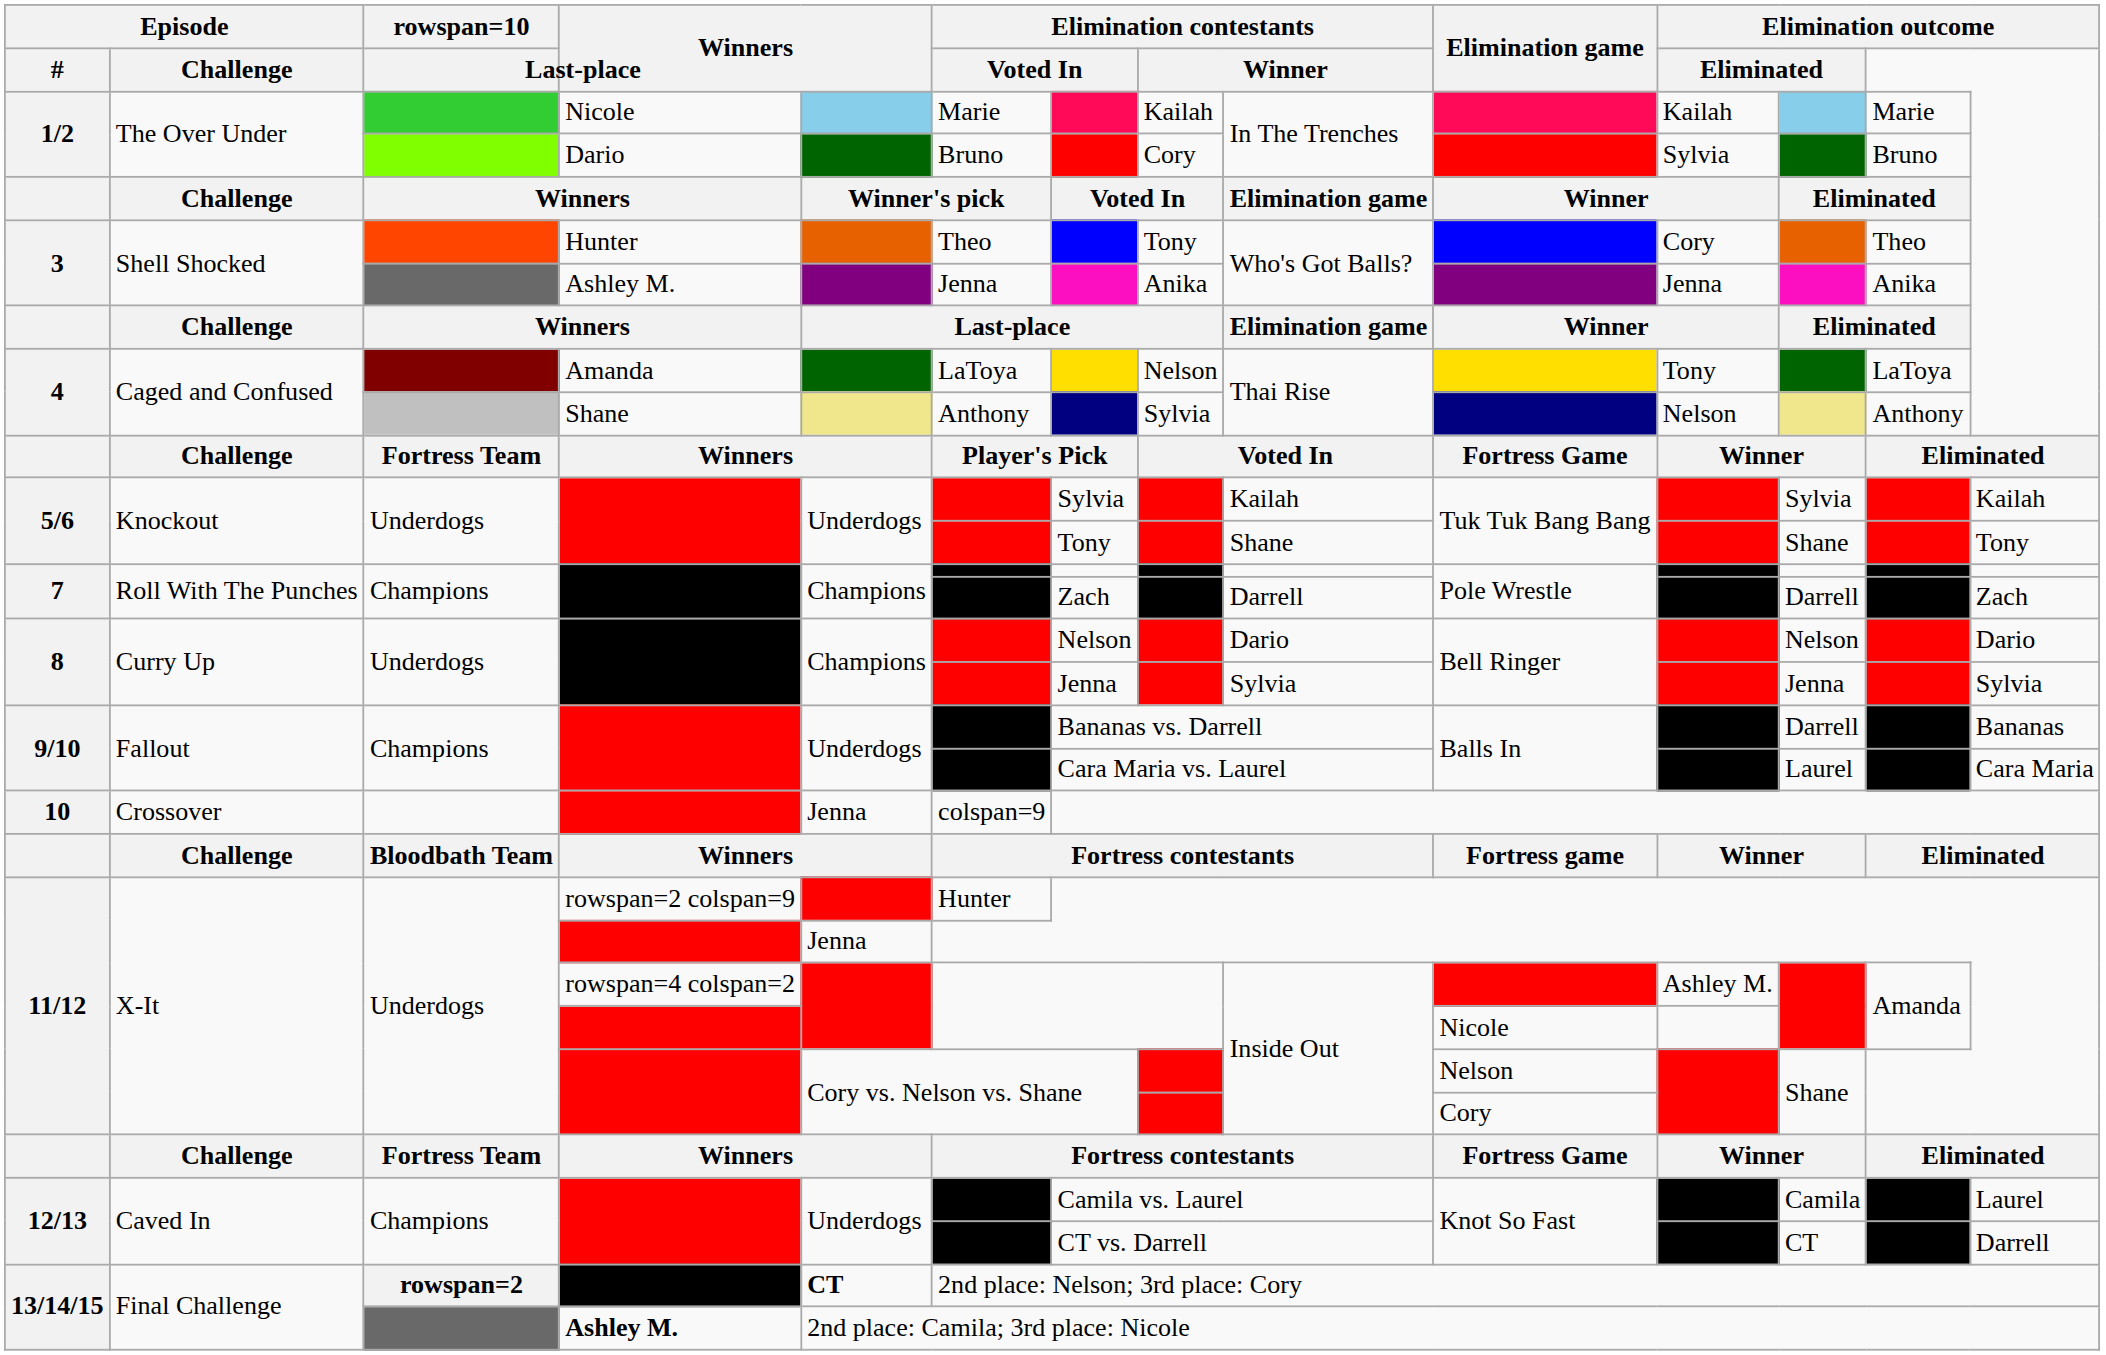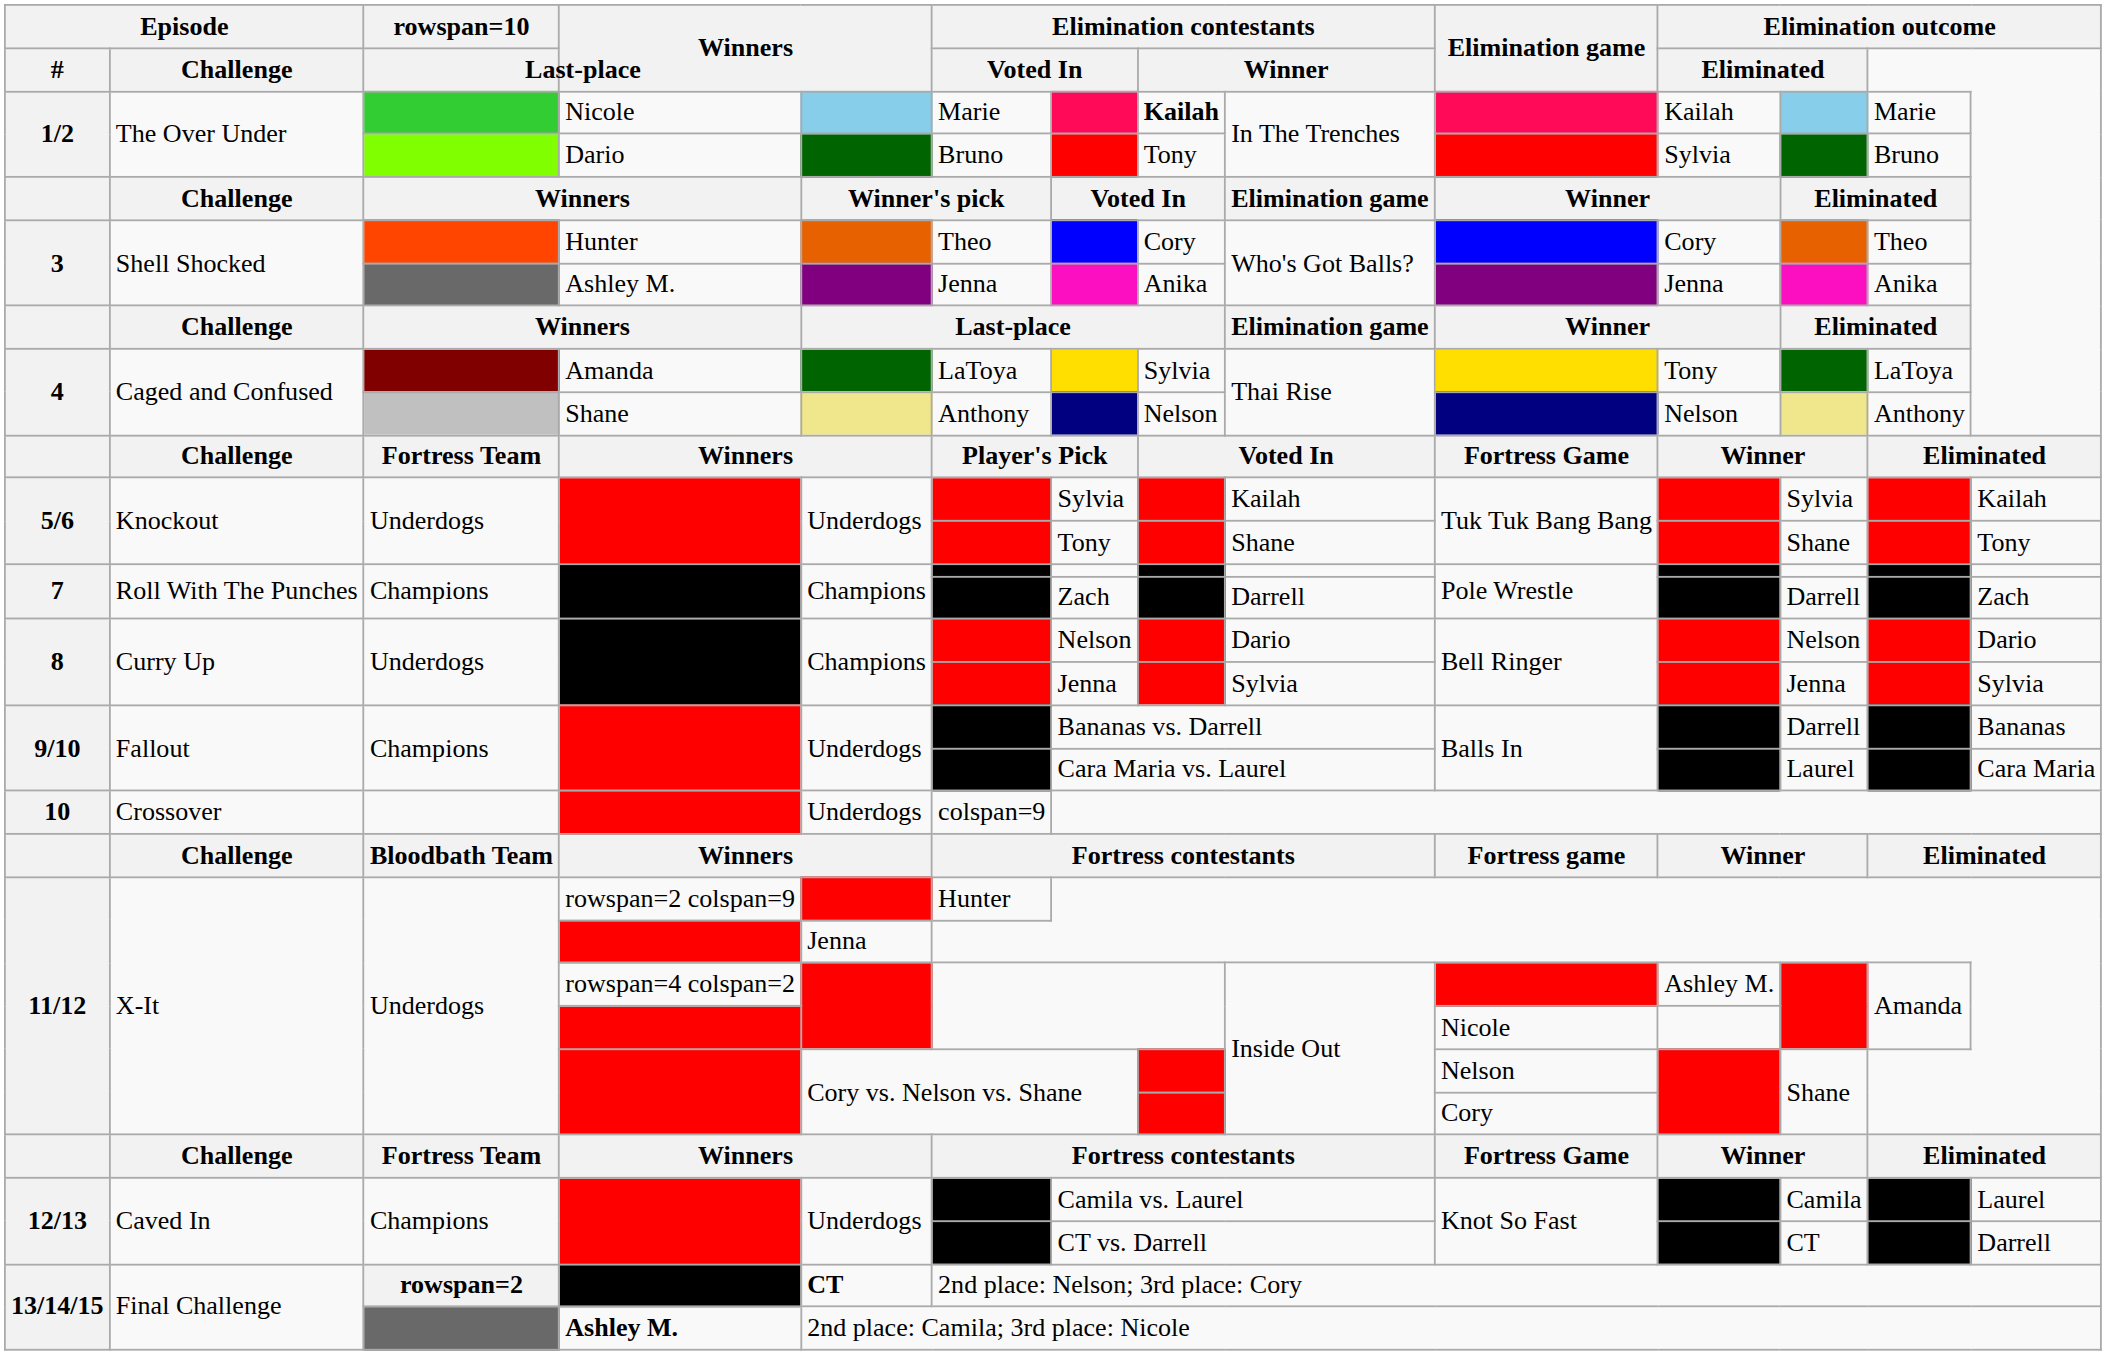1/2 / Nicole | column 8: normal -> bold
1/2 / Dario | column 8: Cory -> Tony
3 / Hunter | column 8: Tony -> Cory
4 / Amanda | column 8: Nelson -> Sylvia
4 / Shane | column 8: Sylvia -> Nelson
10 | Winners: Jenna -> Underdogs
